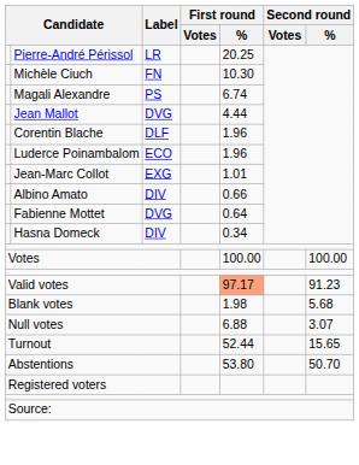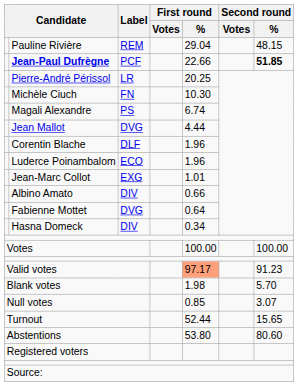+ row: Pauline Rivière | REM | 29.04 | 48.15
+ row: Jean-Paul Dufrègne | PCF | 22.66 | 51.85
Blank votes | Second round / %: 5.68 -> 5.70
Null votes | First round / %: 6.88 -> 0.85
Abstentions | Second round / %: 50.70 -> 80.60
